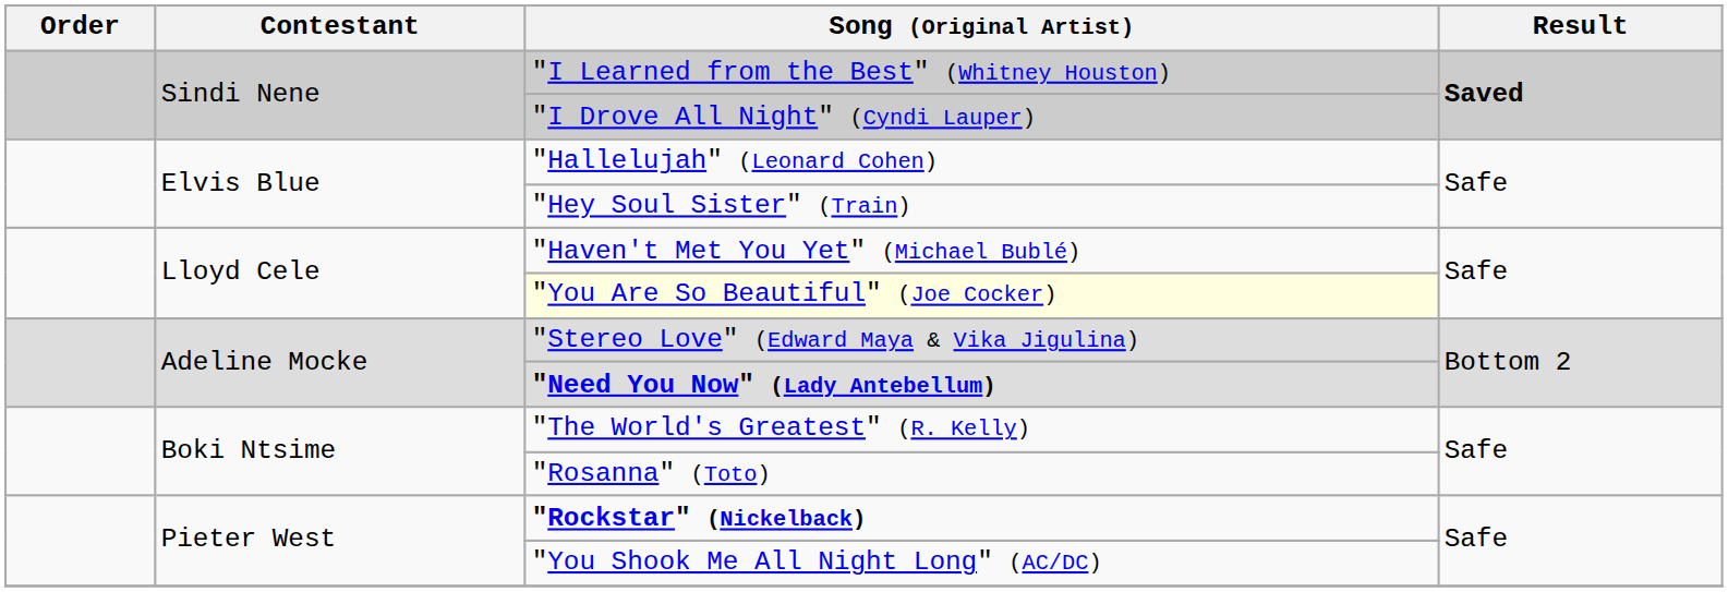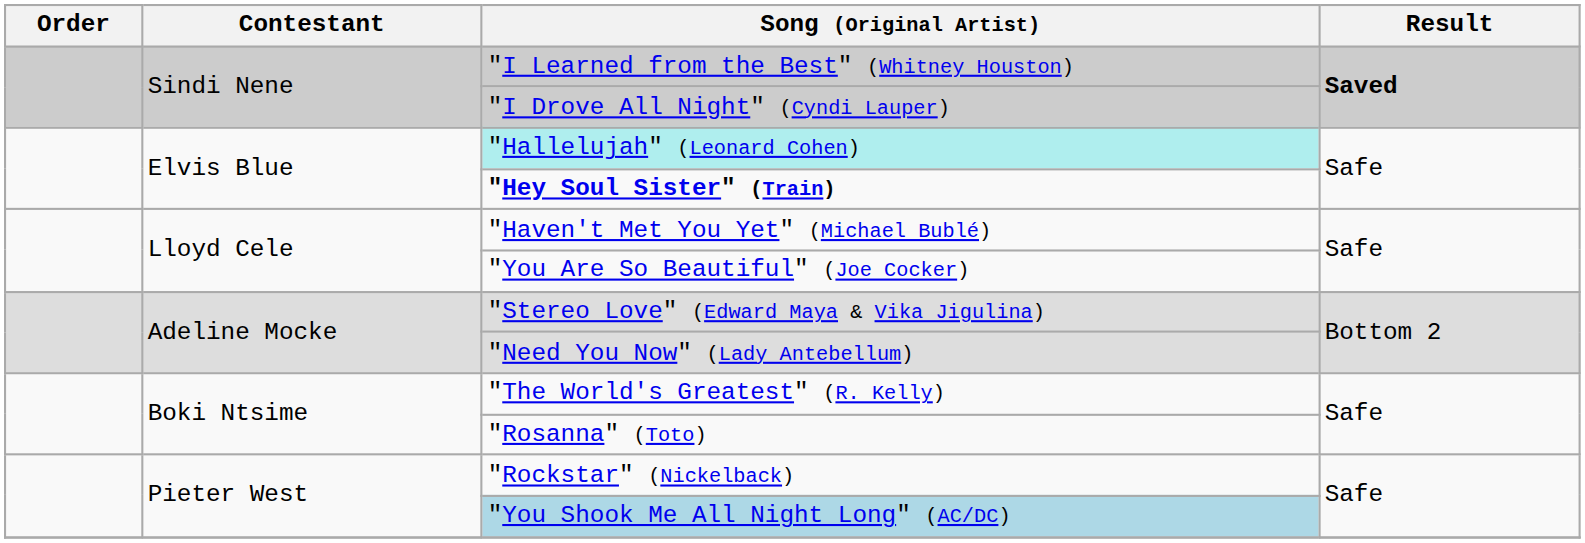"Hallelujah" (Leonard Cohen) | Song (Original Artist): no background -> paleturquoise background
"Hey Soul Sister" (Train) | Song (Original Artist): normal -> bold
"You Are So Beautiful" (Joe Cocker) | Song (Original Artist): lightyellow background -> no background
"Need You Now" (Lady Antebellum) | Song (Original Artist): bold -> normal
"Rockstar" (Nickelback) | Song (Original Artist): bold -> normal
"You Shook Me All Night Long" (AC/DC) | Song (Original Artist): no background -> lightblue background
